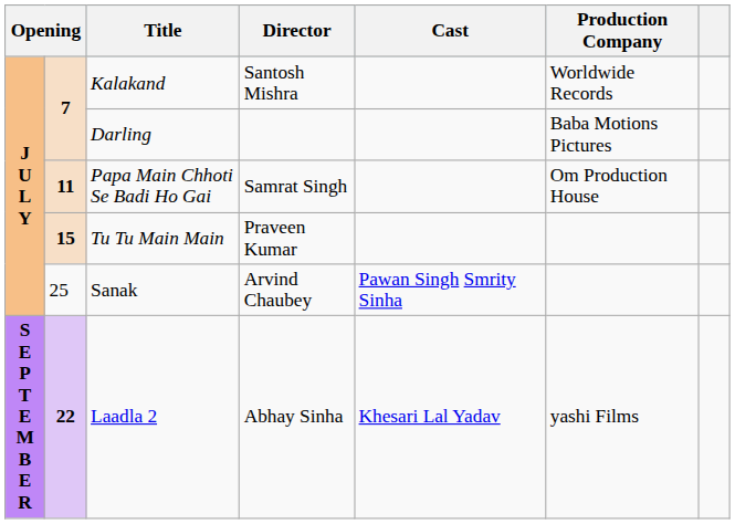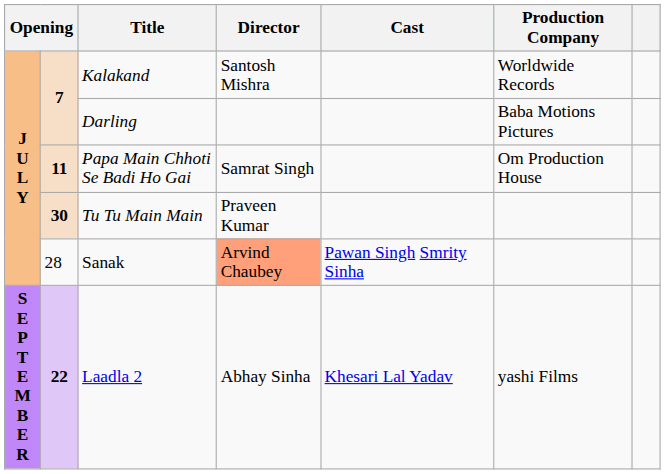Tu Tu Main Main | column 2: 15 -> 30
Sanak | column 2: 25 -> 28
Sanak | Director: no background -> lightsalmon background
